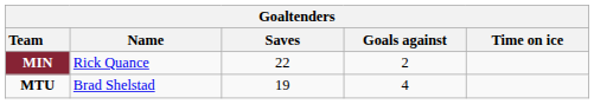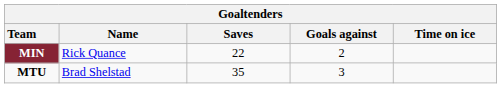MTU | Saves: 19 -> 35
MTU | Goals against: 4 -> 3
